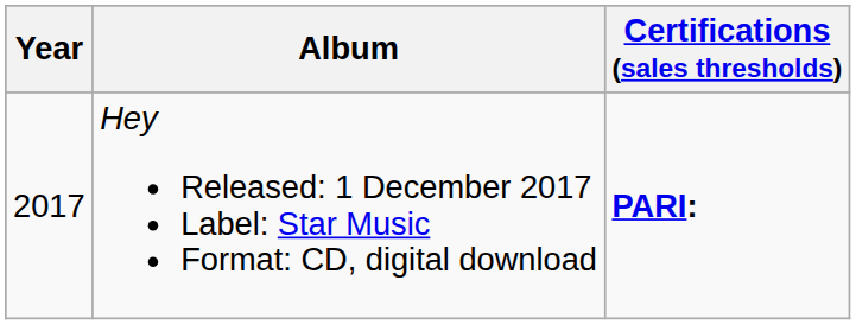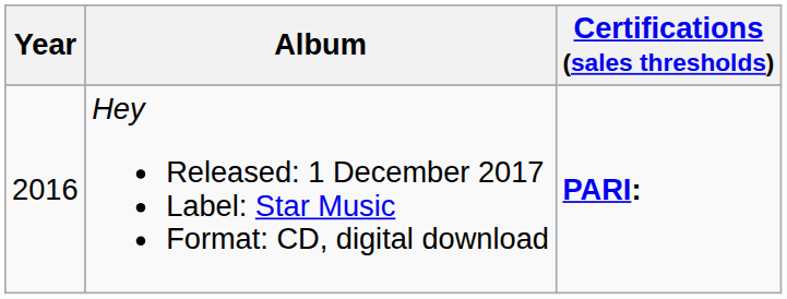row 2 | Year: 2017 -> 2016
